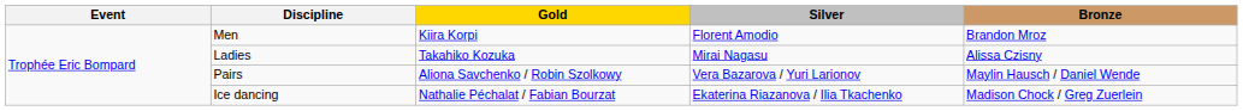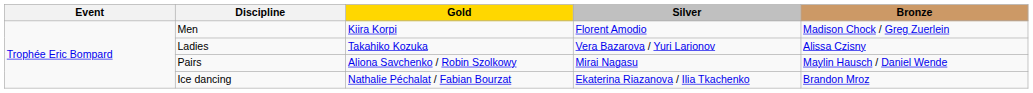Men | Bronze: Brandon Mroz -> Madison Chock / Greg Zuerlein
Ladies | Silver: Mirai Nagasu -> Vera Bazarova / Yuri Larionov
Pairs | Silver: Vera Bazarova / Yuri Larionov -> Mirai Nagasu
Ice dancing | Bronze: Madison Chock / Greg Zuerlein -> Brandon Mroz
